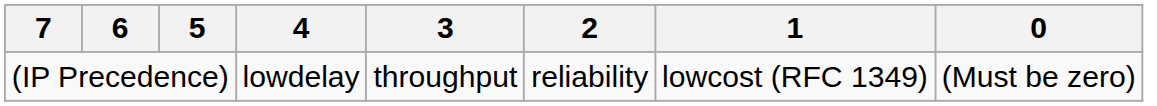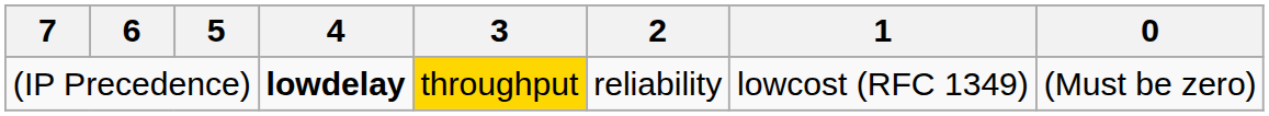(IP Precedence) | 4: normal -> bold
(IP Precedence) | 3: no background -> gold background
